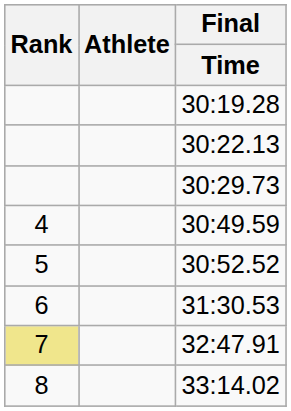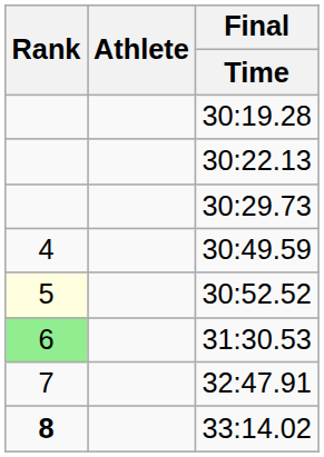30:52.52 | Rank: no background -> lightyellow background
31:30.53 | Rank: no background -> lightgreen background
32:47.91 | Rank: khaki background -> no background
33:14.02 | Rank: normal -> bold
